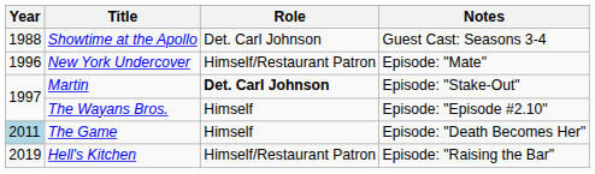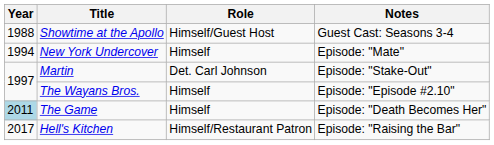Showtime at the Apollo | Role: Det. Carl Johnson -> Himself/Guest Host
New York Undercover | Year: 1996 -> 1994
New York Undercover | Role: Himself/Restaurant Patron -> Himself
Martin | Role: bold -> normal
Hell's Kitchen | Year: 2019 -> 2017
